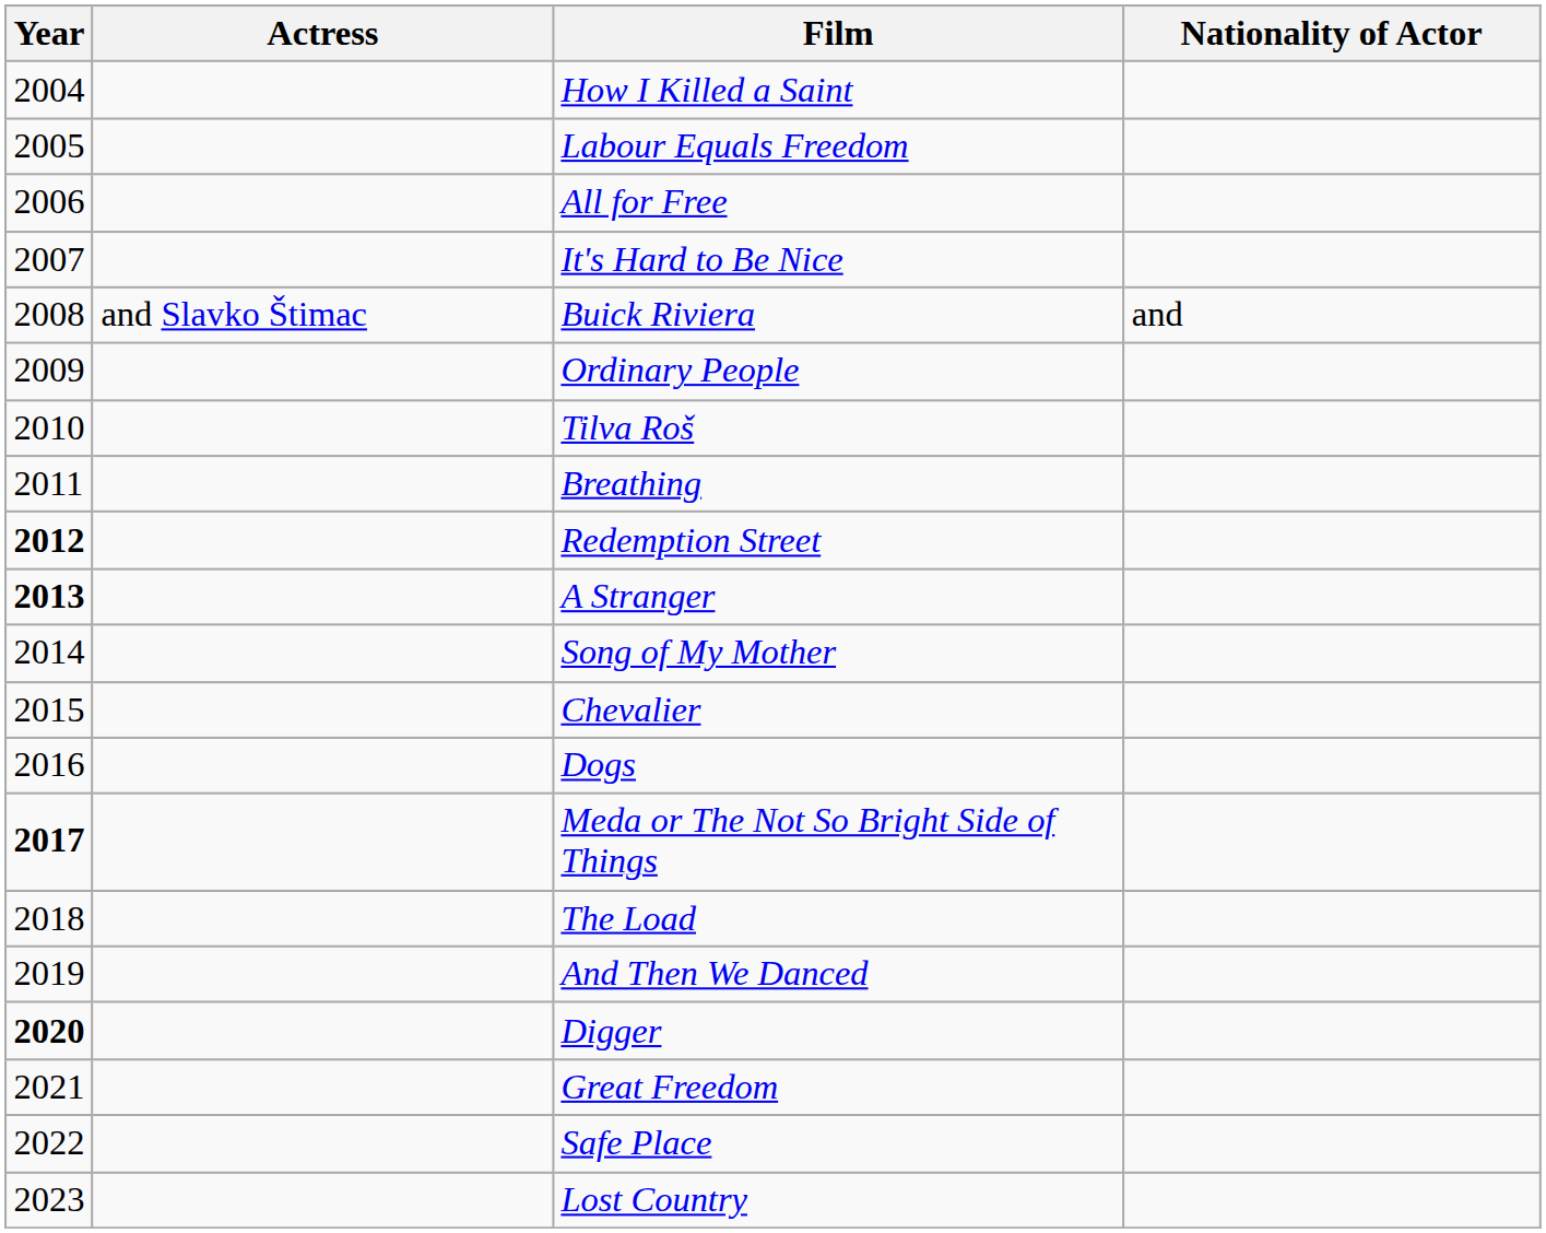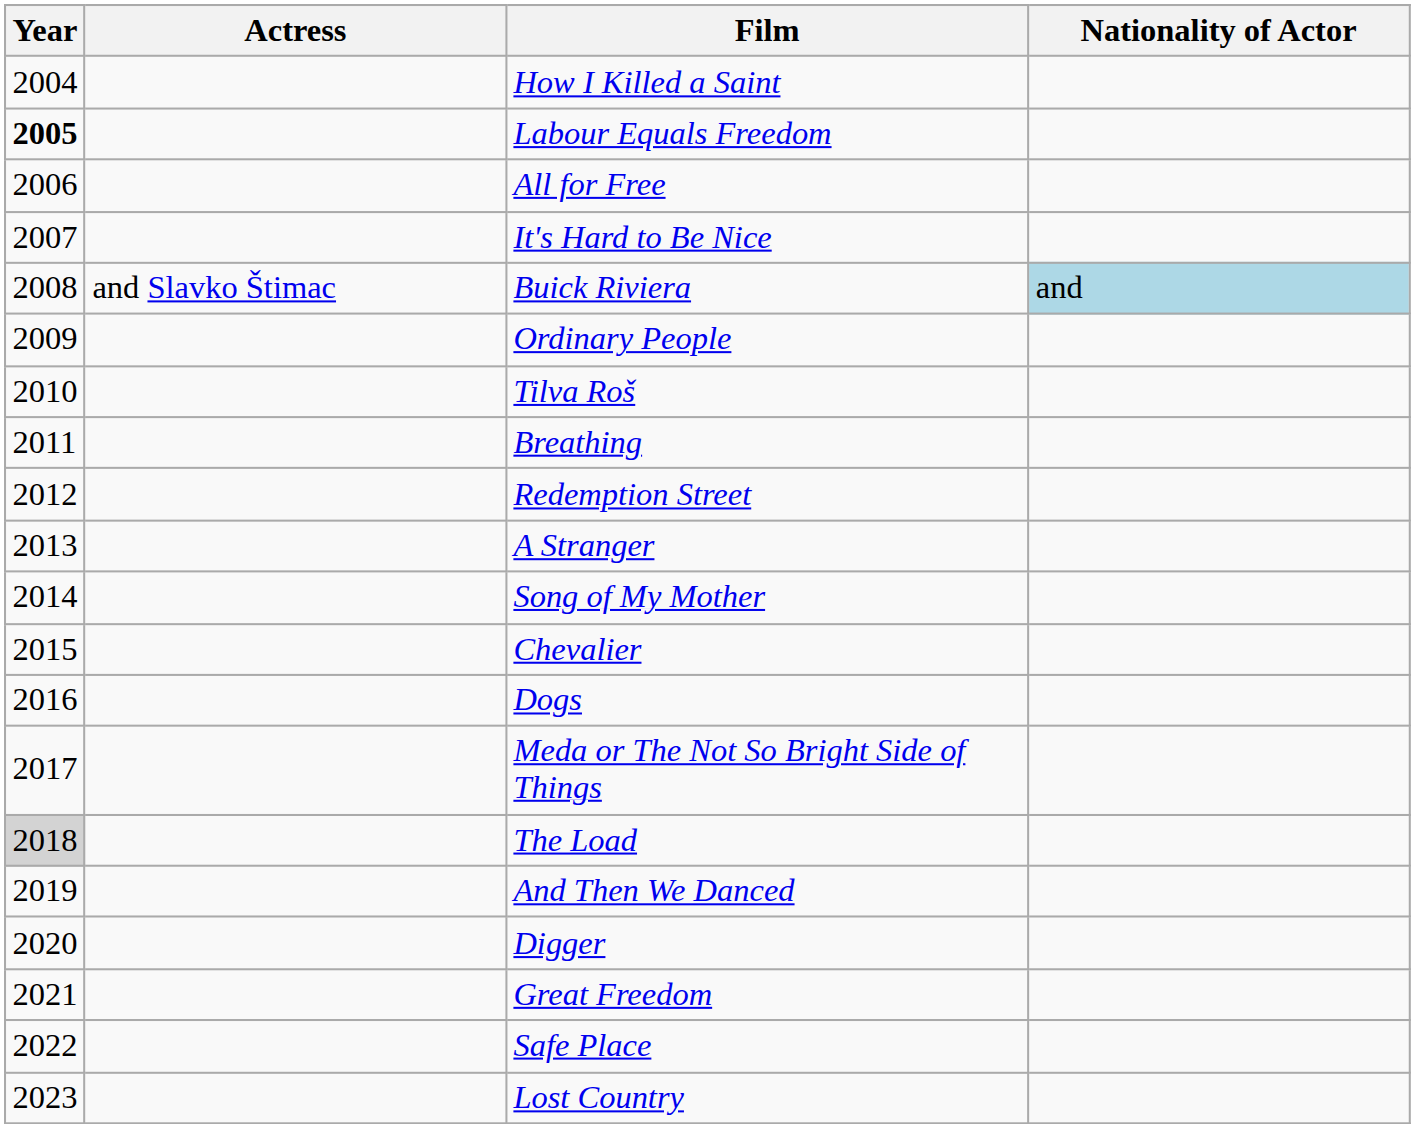Labour Equals Freedom | Year: normal -> bold
Buick Riviera | Nationality of Actor: no background -> lightblue background
Redemption Street | Year: bold -> normal
A Stranger | Year: bold -> normal
Meda or The Not So Bright Side of Things | Year: bold -> normal
The Load | Year: no background -> lightgrey background
Digger | Year: bold -> normal
